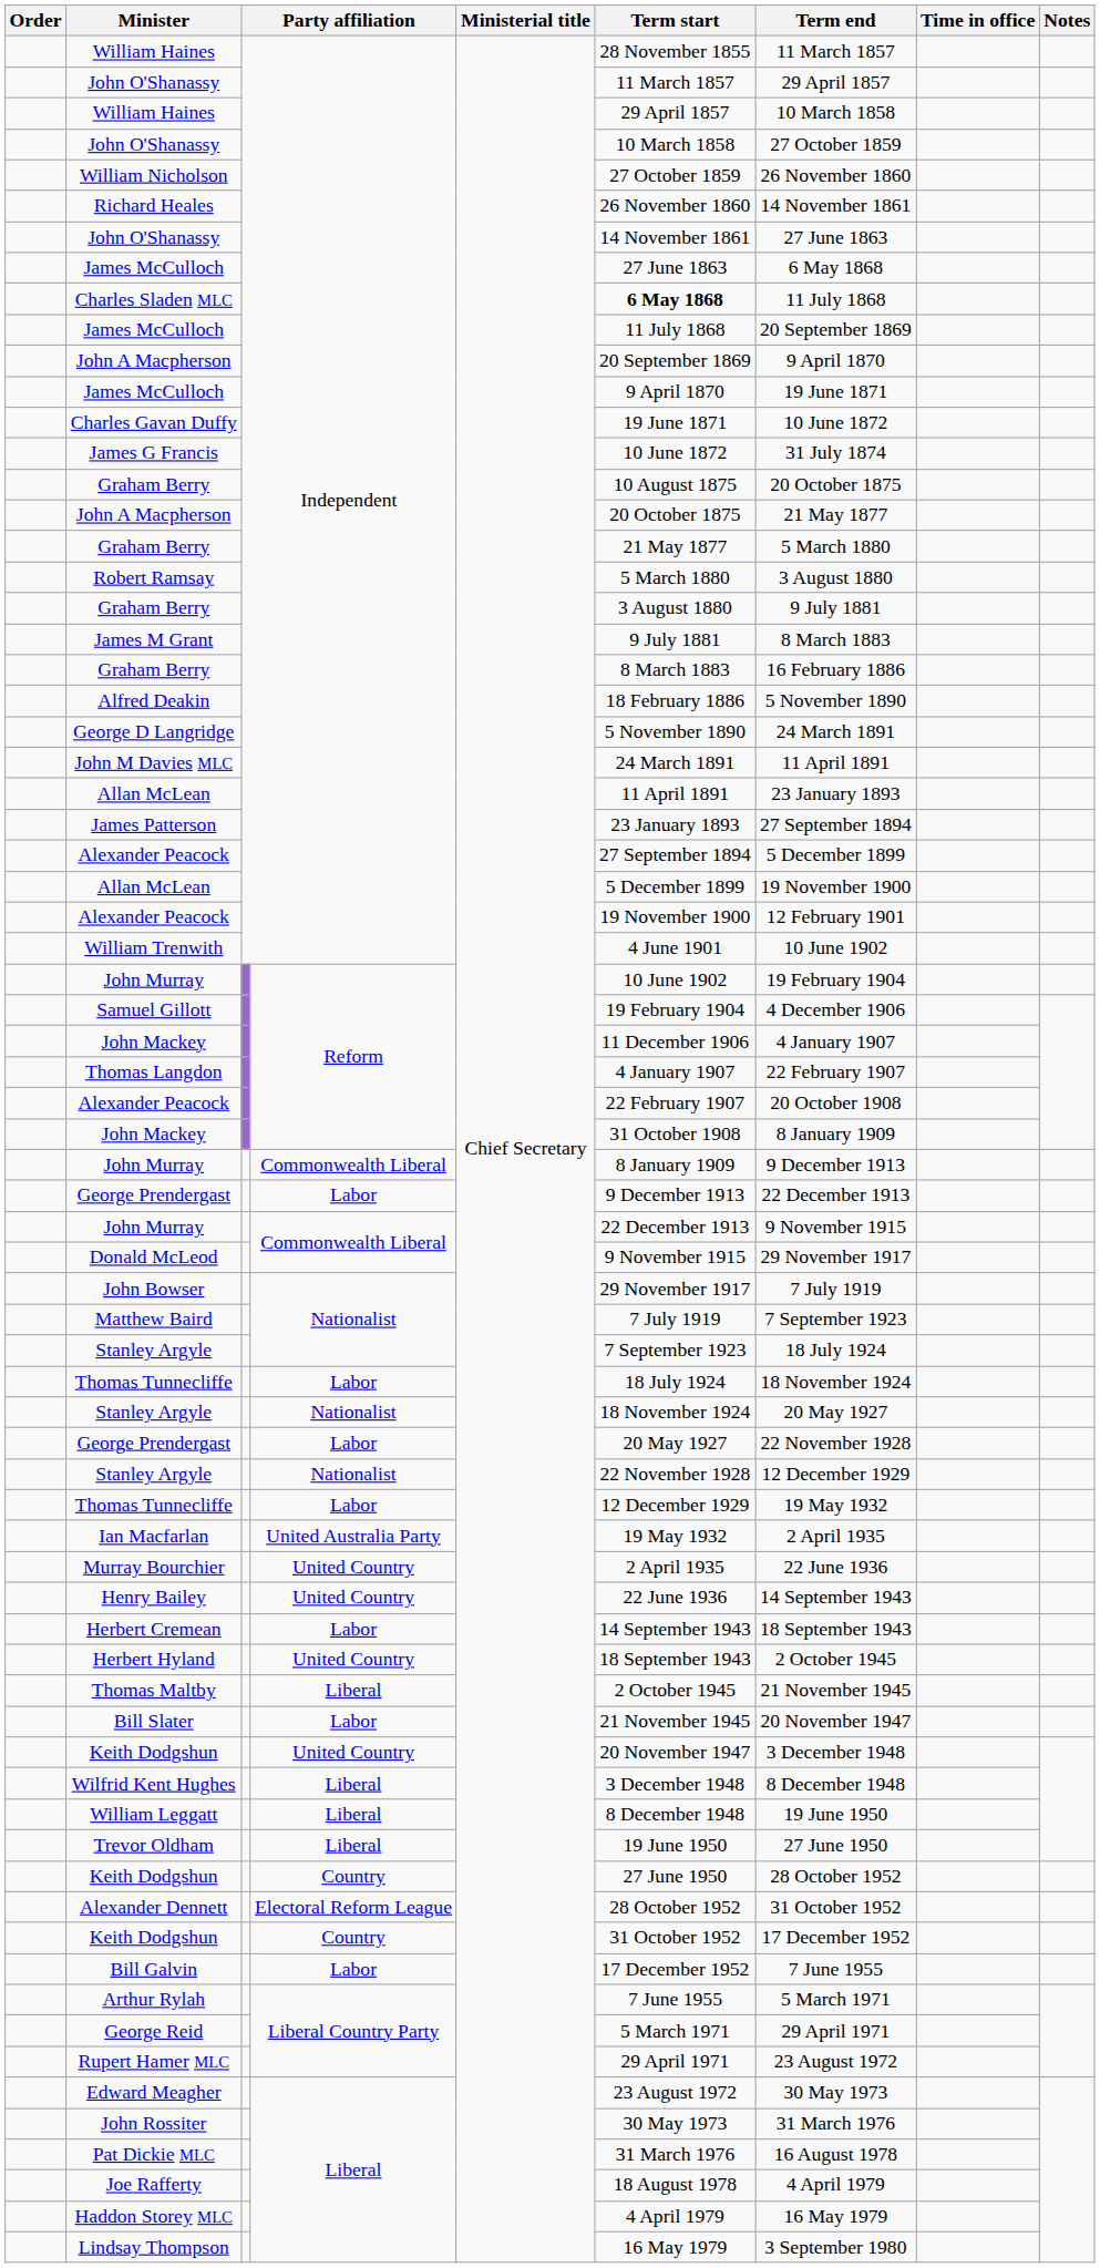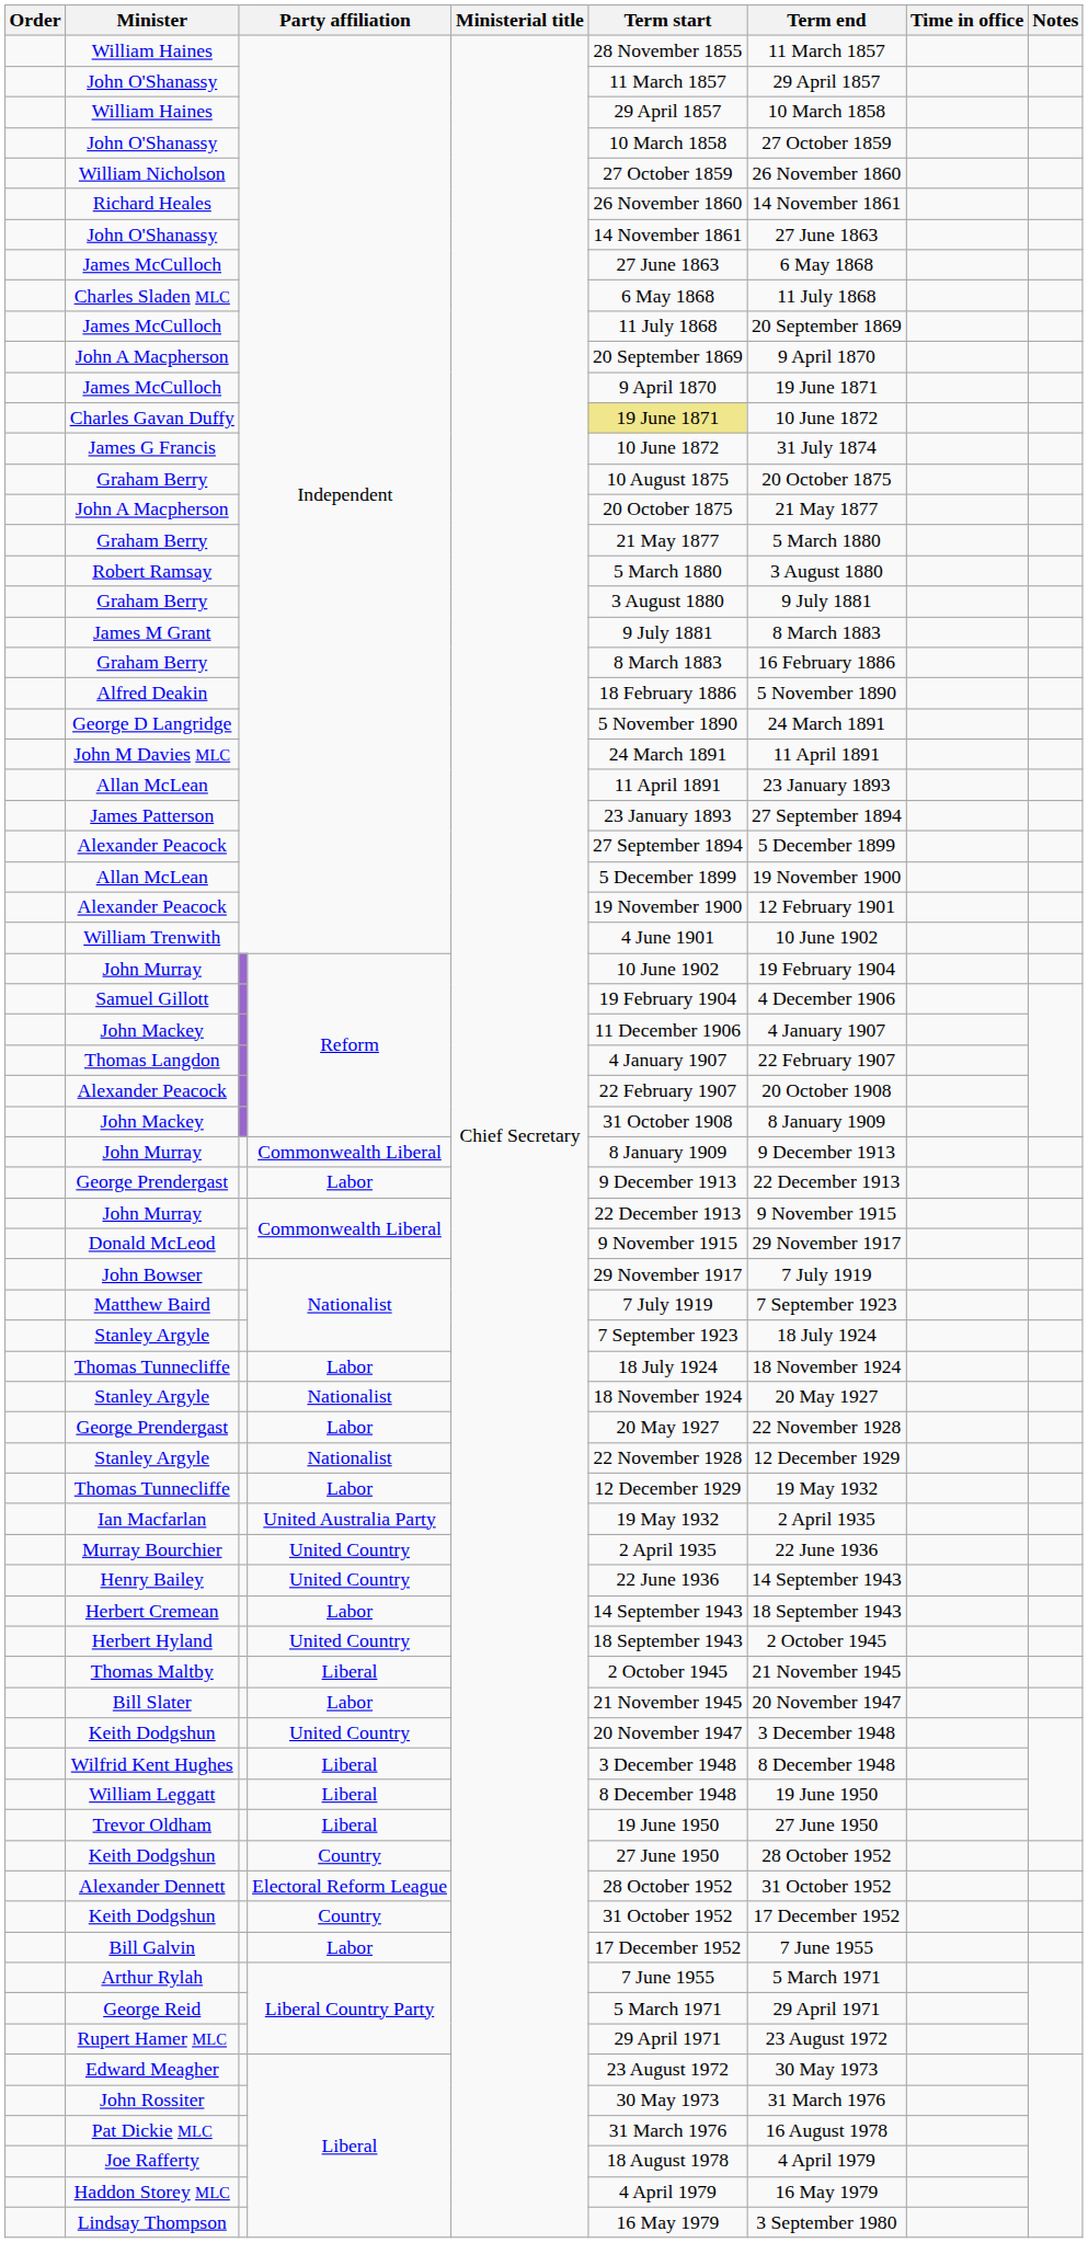Charles Sladen MLC | Term start: bold -> normal
Charles Gavan Duffy | Term start: no background -> khaki background
